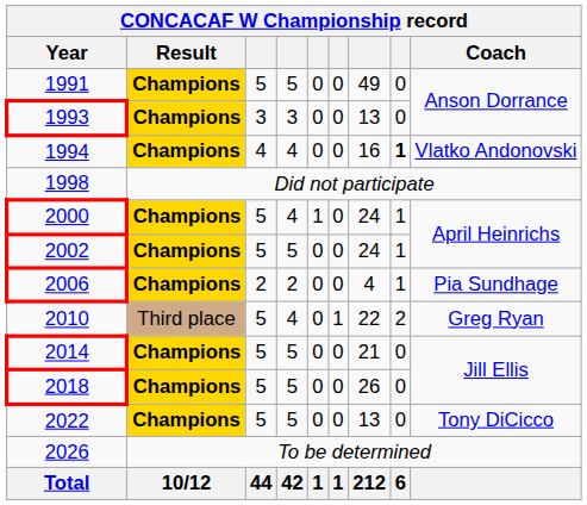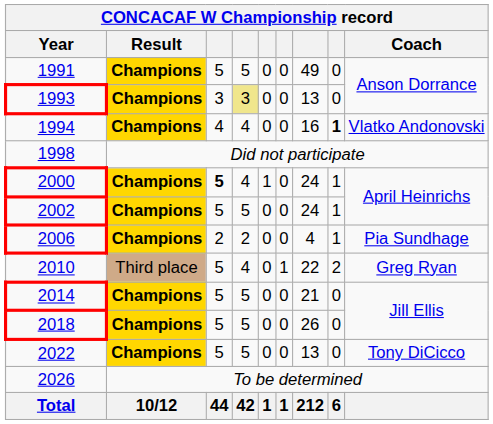1993 | column 4: no background -> khaki background
2000 | column 3: normal -> bold
